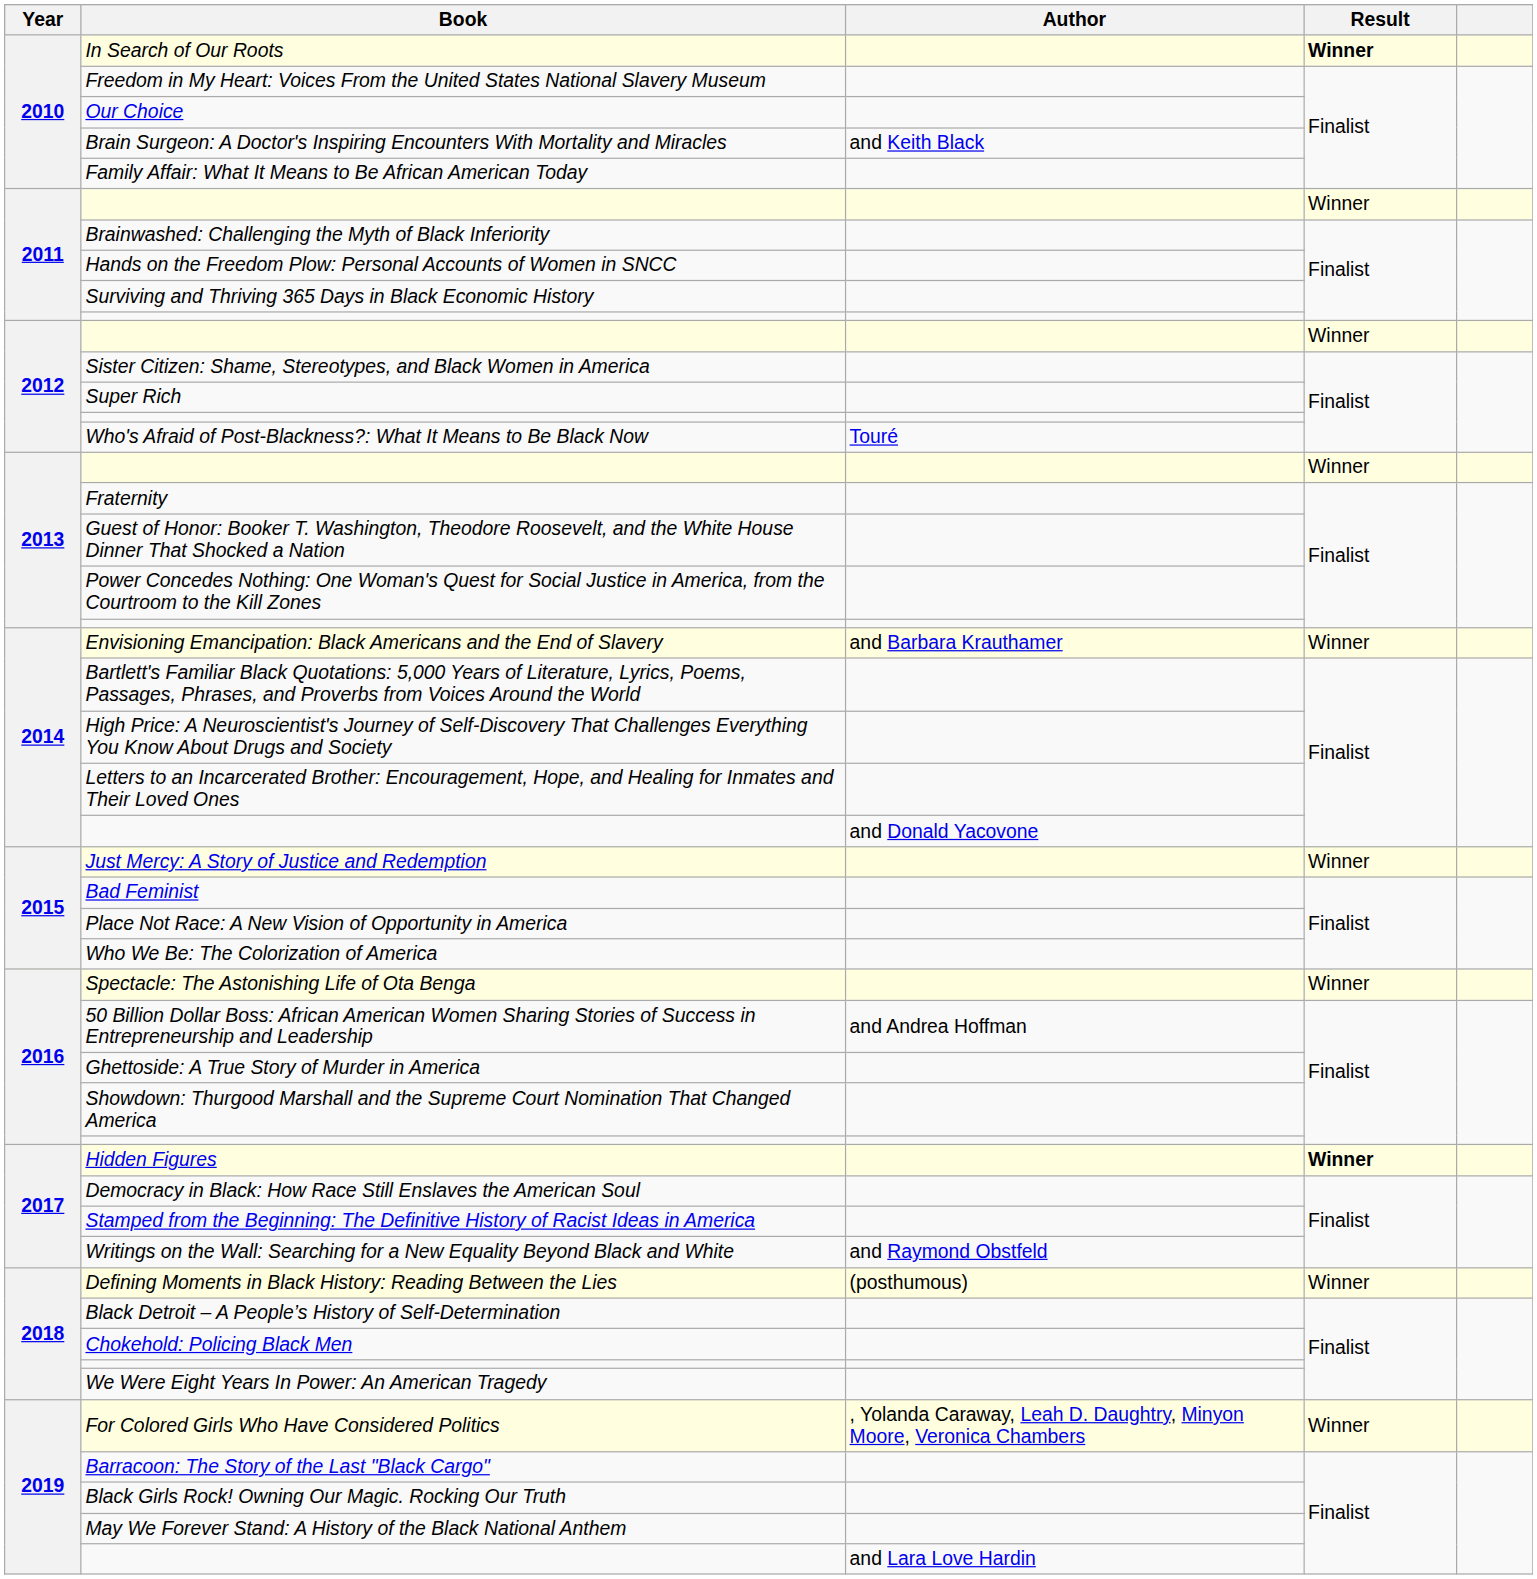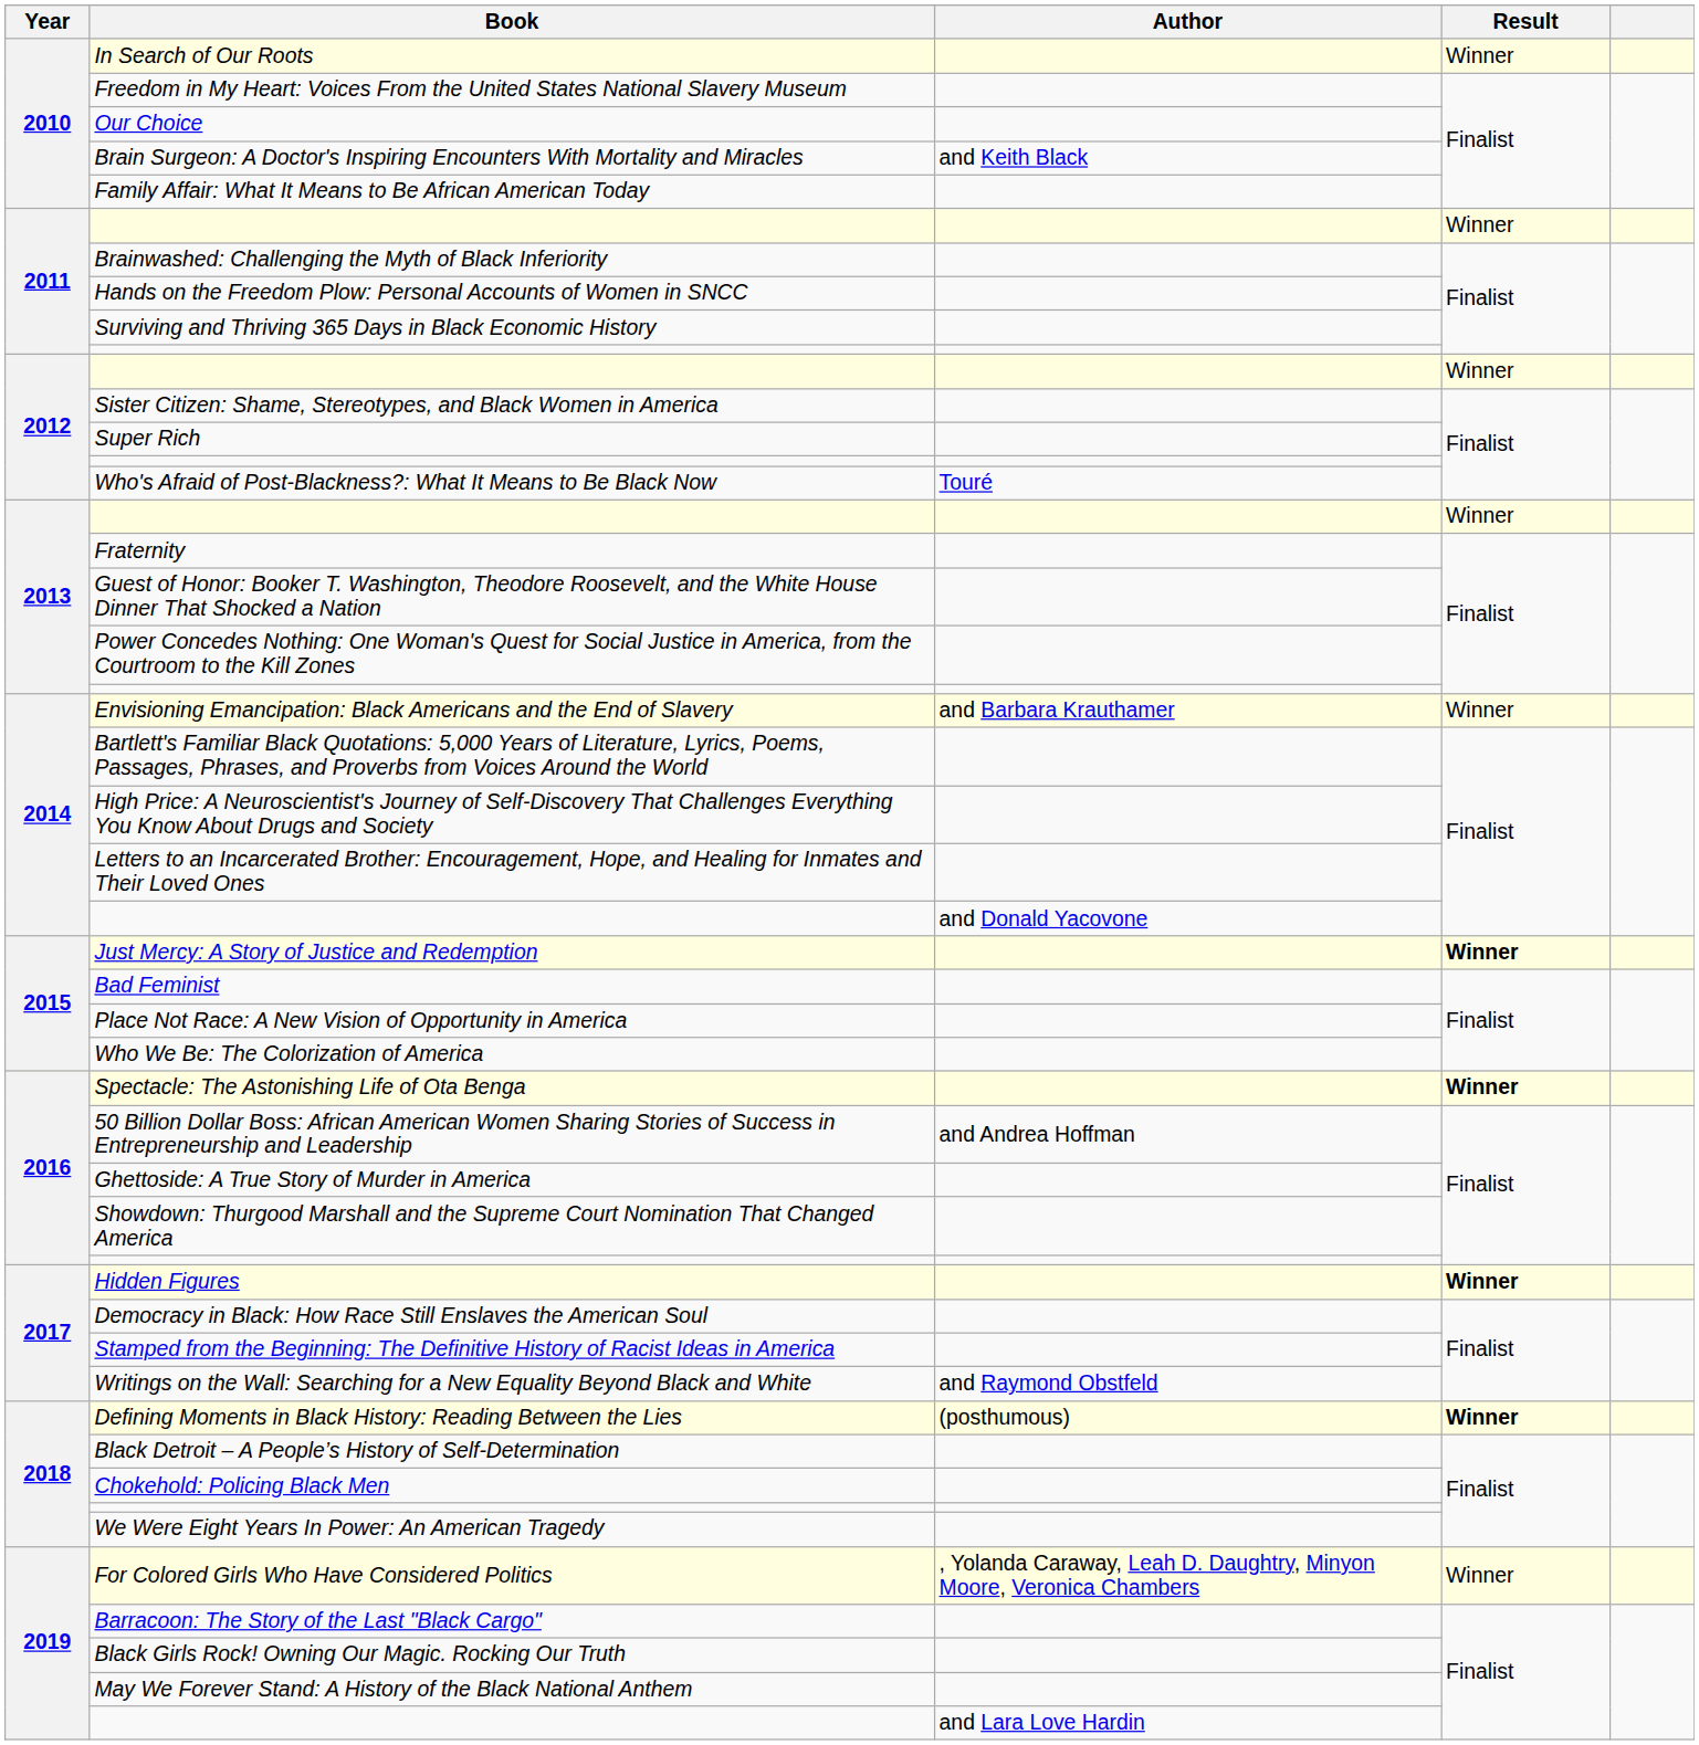In Search of Our Roots | Result: bold -> normal
Just Mercy: A Story of Justice and Redemption | Result: normal -> bold
Spectacle: The Astonishing Life of Ota Benga | Result: normal -> bold
Defining Moments in Black History: Reading Between the Lies | Result: normal -> bold
